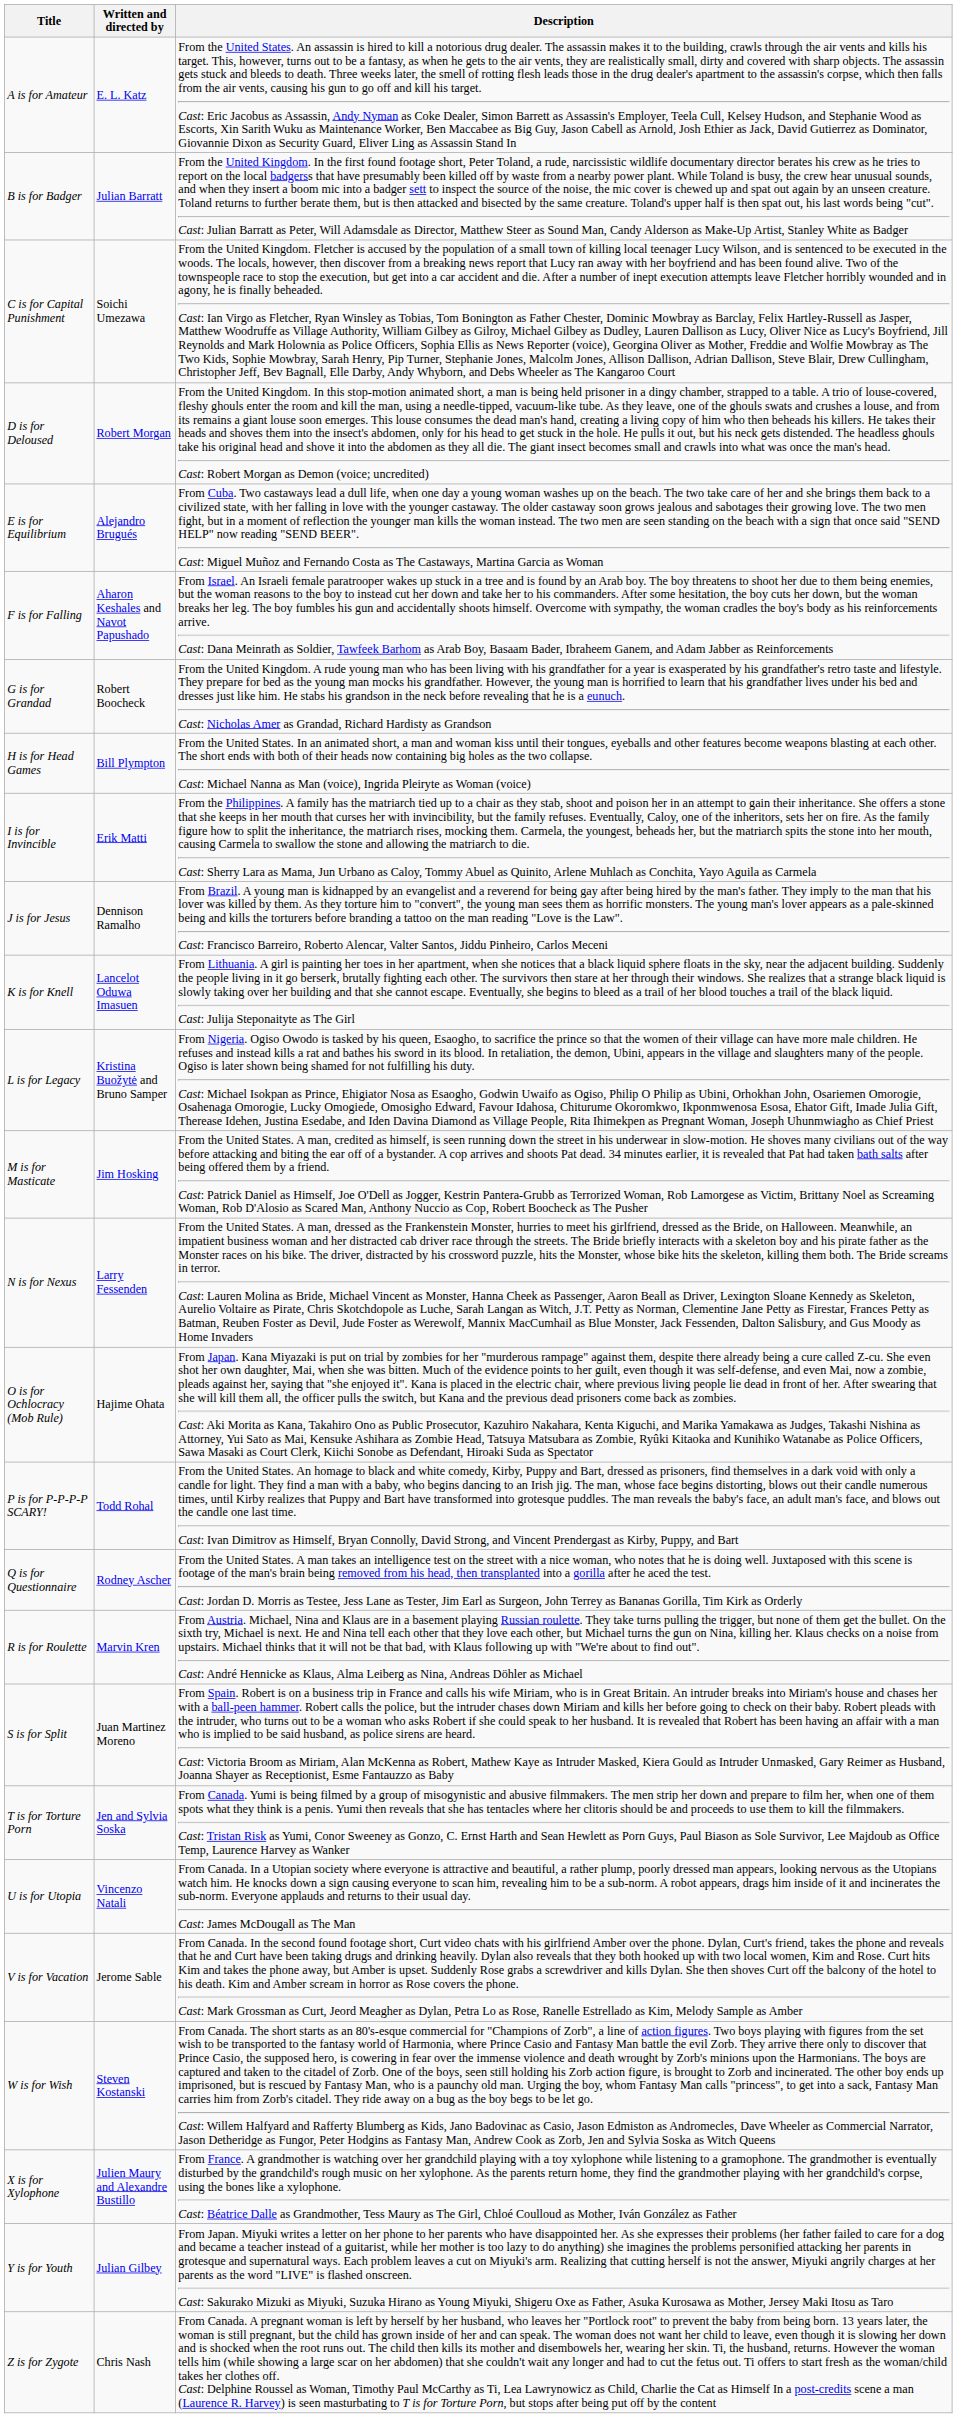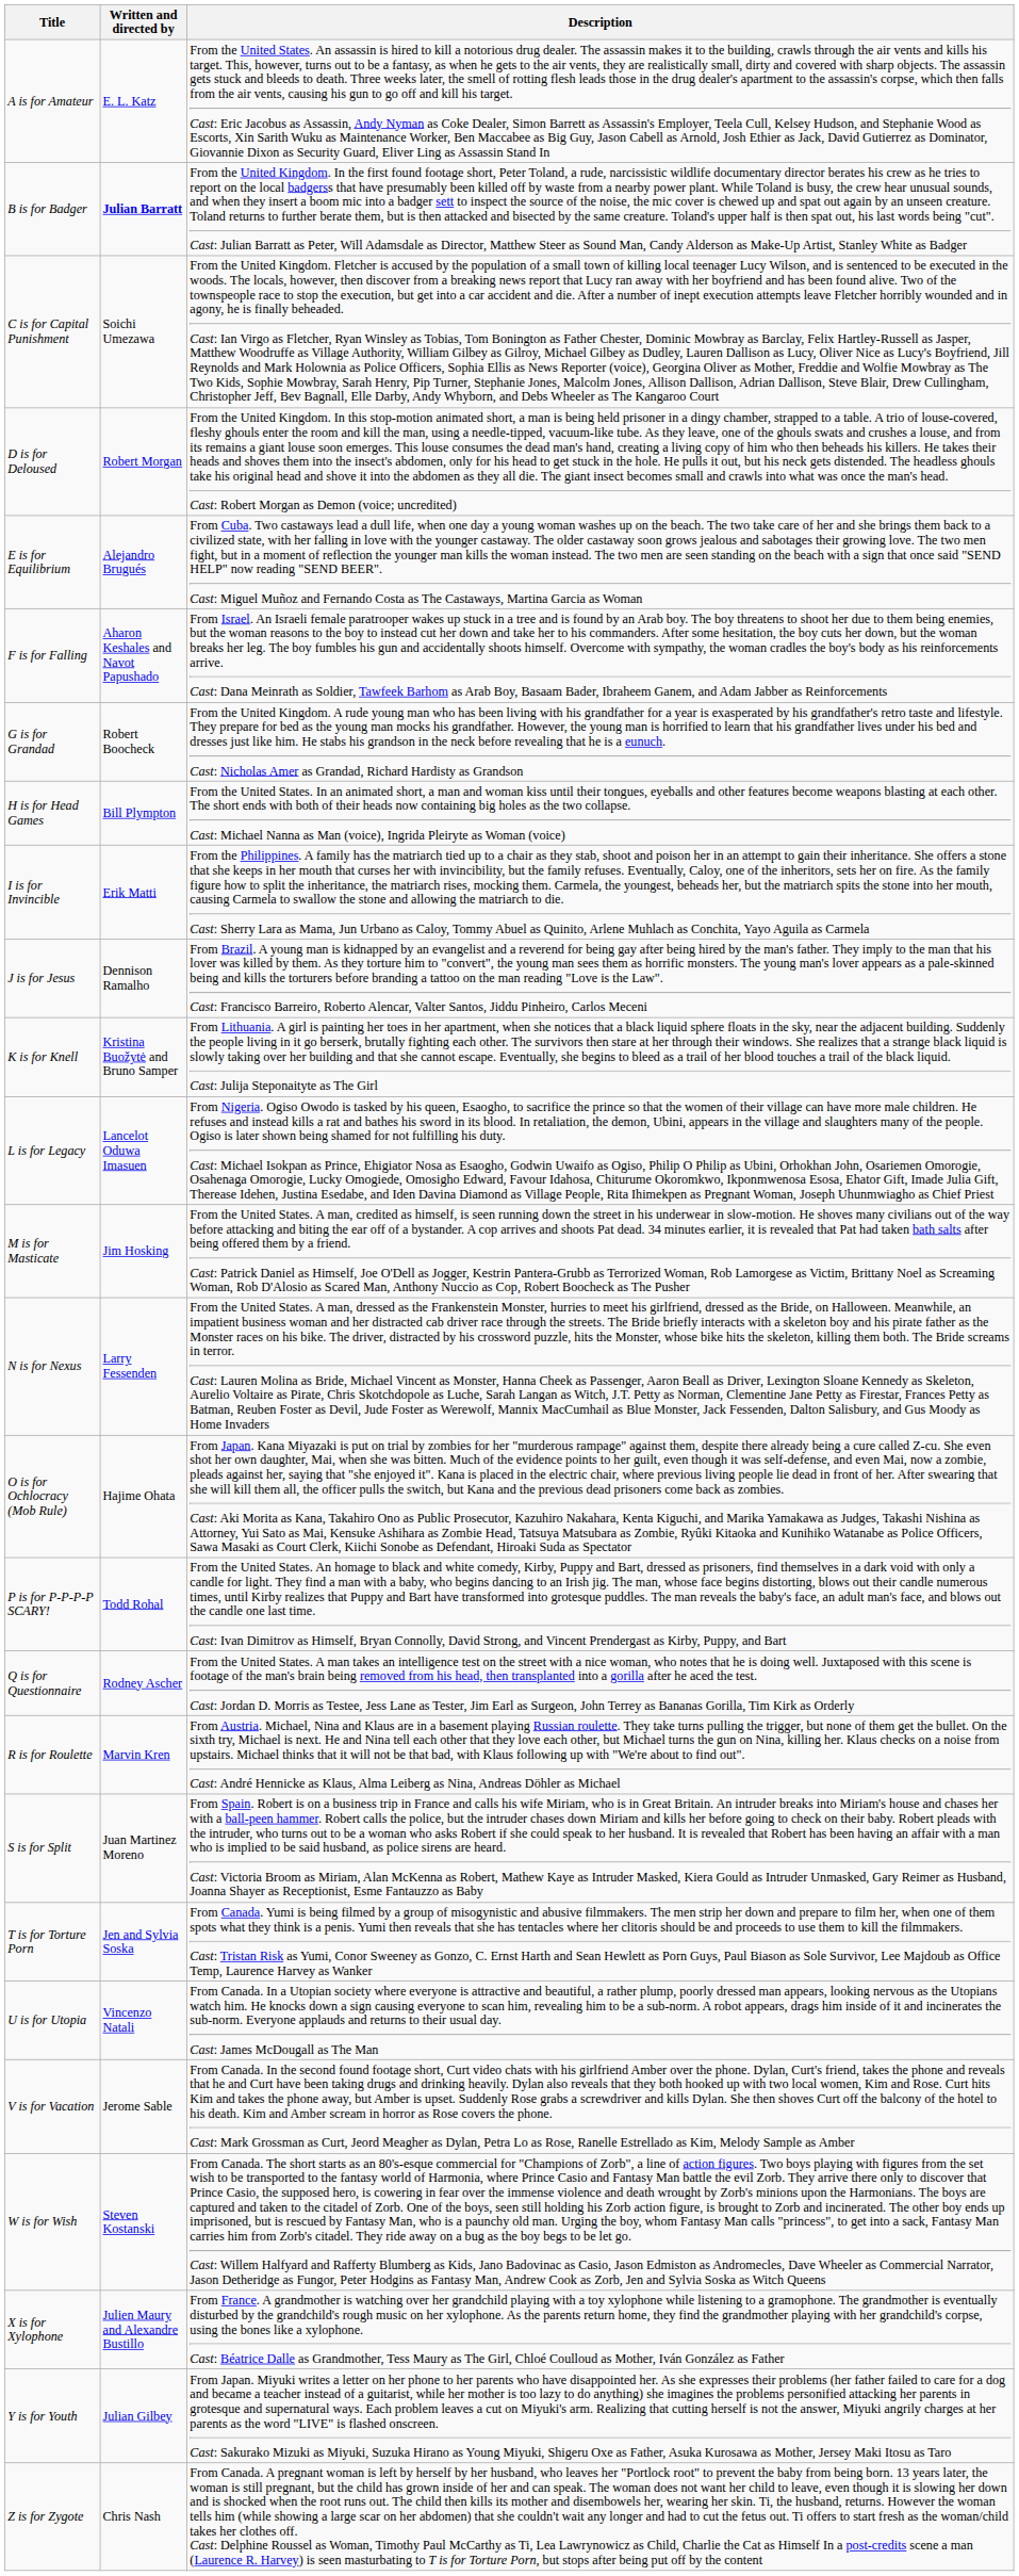B is for Badger | Written and directed by: normal -> bold
K is for Knell | Written and directed by: Lancelot Oduwa Imasuen -> Kristina Buožytė and Bruno Samper
L is for Legacy | Written and directed by: Kristina Buožytė and Bruno Samper -> Lancelot Oduwa Imasuen
